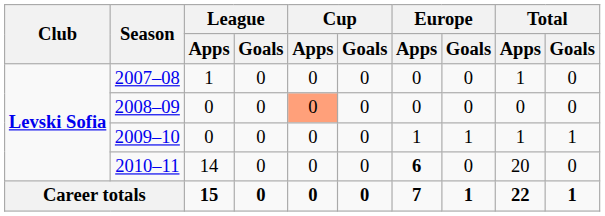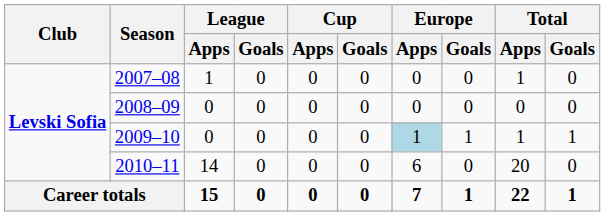2008–09 | Cup / Apps: lightsalmon background -> no background
2009–10 | Europe / Apps: no background -> lightblue background
2010–11 | Europe / Apps: bold -> normal
